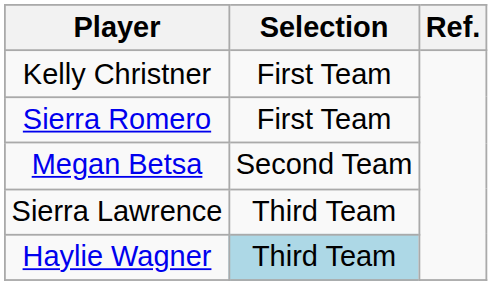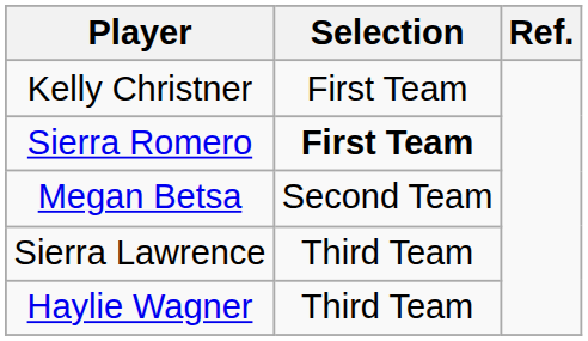Sierra Romero | Selection: normal -> bold
Haylie Wagner | Selection: lightblue background -> no background
